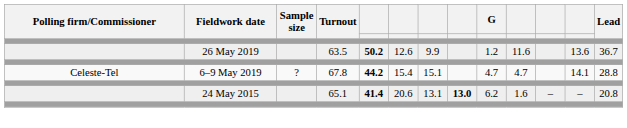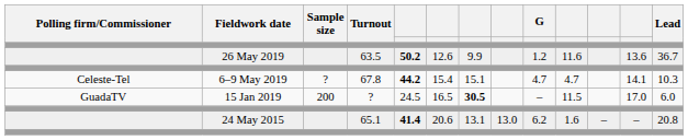6–9 May 2019 | Lead: 28.8 -> 10.3
+ row: GuadaTV | 15 Jan 2019 | 200 | ? | 24.5 | 16.5 | 30.5 | – | 11.5 | 17.0 | 6.0
24 May 2015 | column 8: bold -> normal
